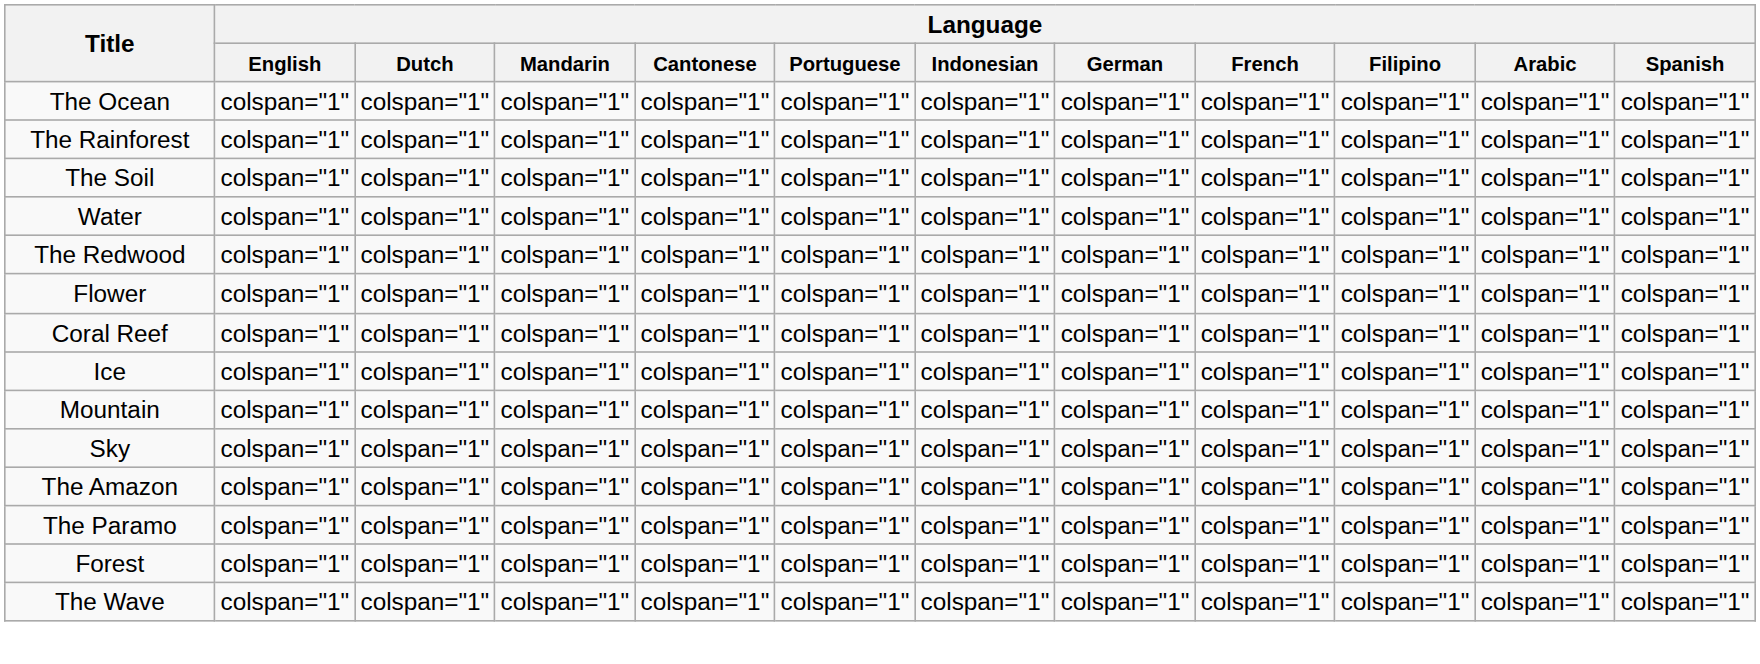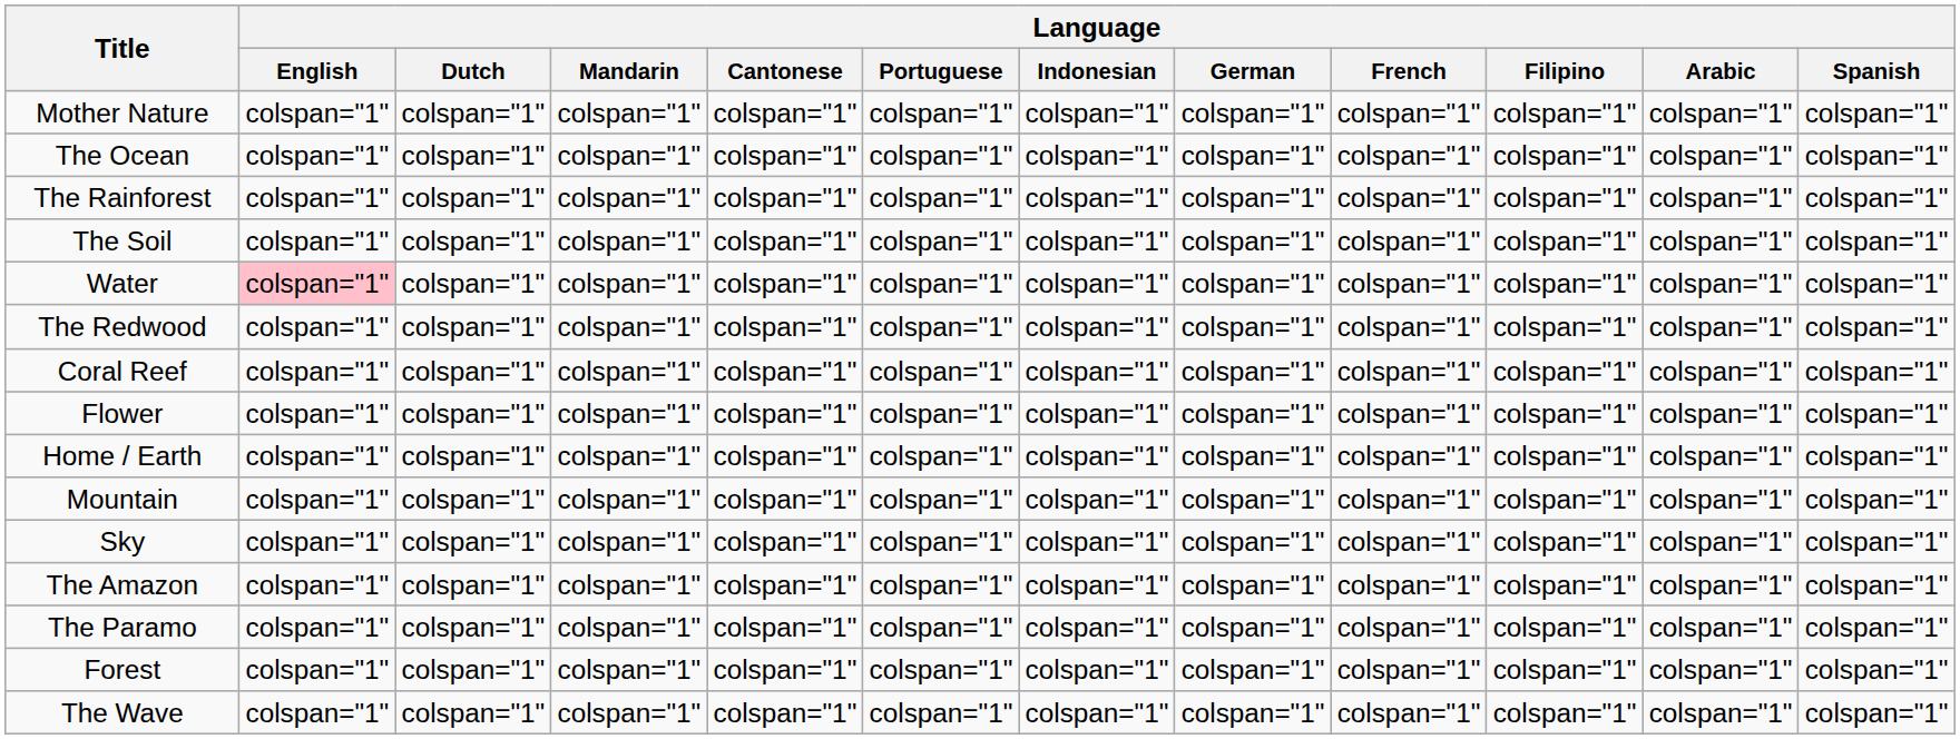+ row: Mother Nature | colspan="1" | colspan="1" | colspan="1" | colspan="1" | colspan="1" | colspan="1" | colspan="1" | colspan="1" | colspan="1" | colspan="1" | colspan="1"
Water | Language / English: no background -> pink background
rows swapped: Coral Reef <-> Flower
- row: Ice | colspan="1" | colspan="1" | colspan="1" | colspan="1" | colspan="1" | colspan="1" | colspan="1" | colspan="1" | colspan="1" | colspan="1" | colspan="1"
+ row: Home / Earth | colspan="1" | colspan="1" | colspan="1" | colspan="1" | colspan="1" | colspan="1" | colspan="1" | colspan="1" | colspan="1" | colspan="1" | colspan="1"
